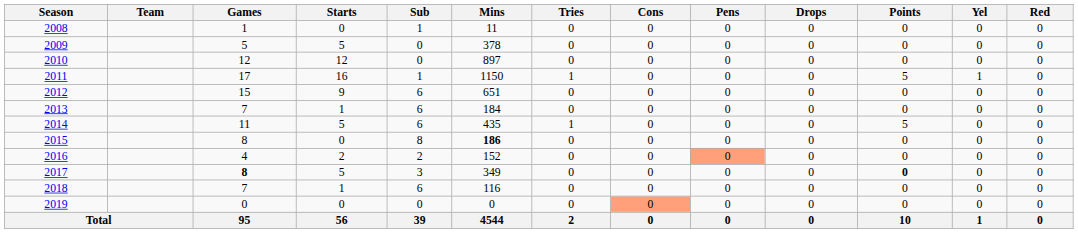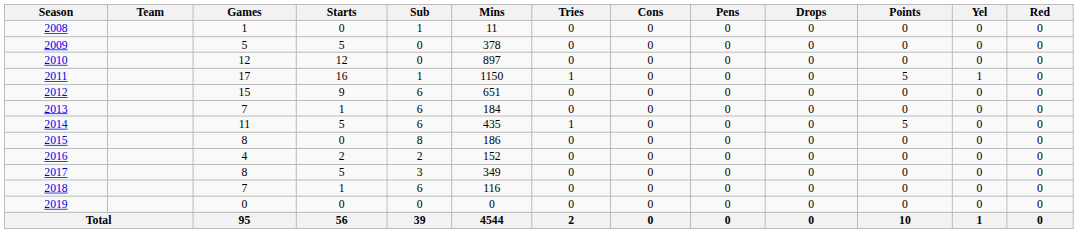2015 | Mins: bold -> normal
2016 | Pens: lightsalmon background -> no background
2017 | Games: bold -> normal
2017 | Points: bold -> normal
2019 | Cons: lightsalmon background -> no background
